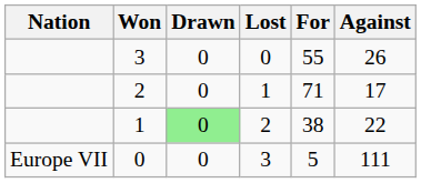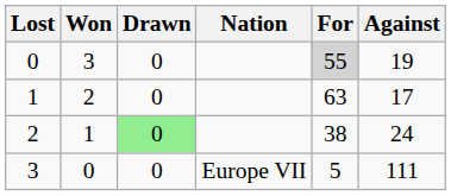columns swapped: Nation <-> Lost
row 2 | For: no background -> lightgrey background
row 2 | Against: 26 -> 19
row 3 | For: 71 -> 63
row 4 | Against: 22 -> 24
